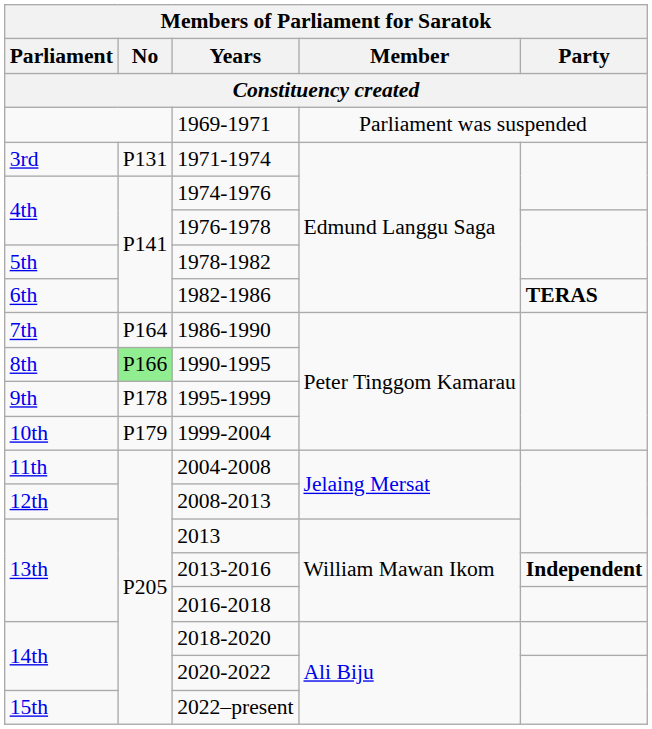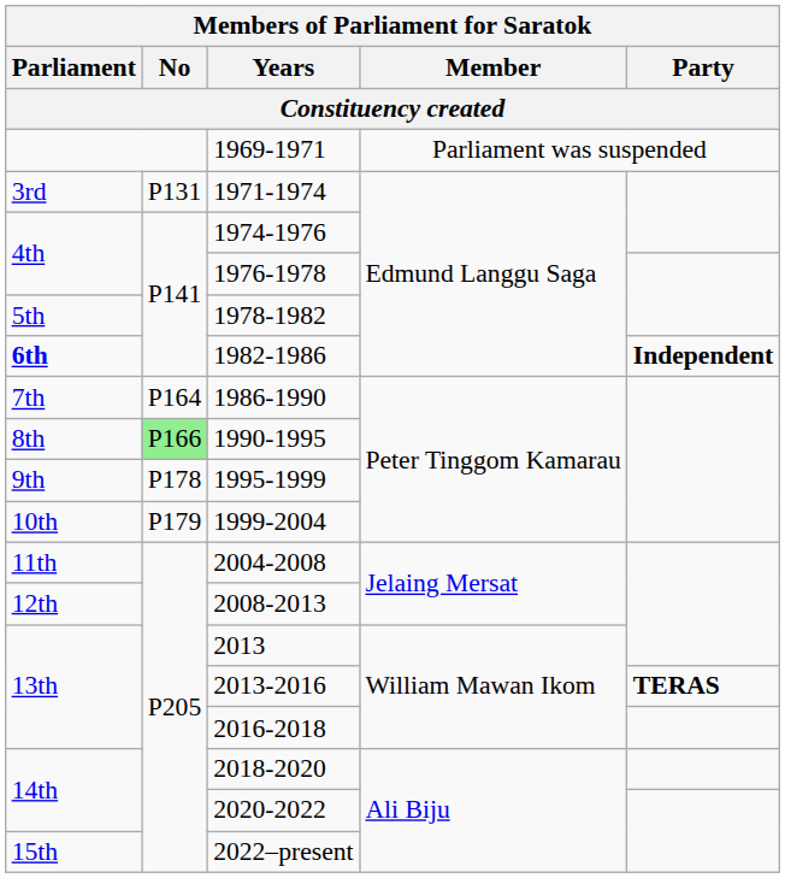1982-1986 | Parliament: normal -> bold
1982-1986 | Party: TERAS -> Independent
2013-2016 | Party: Independent -> TERAS
